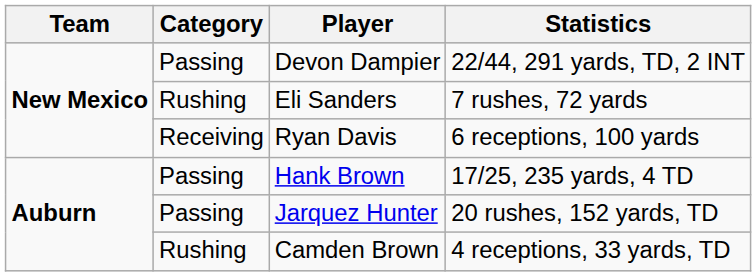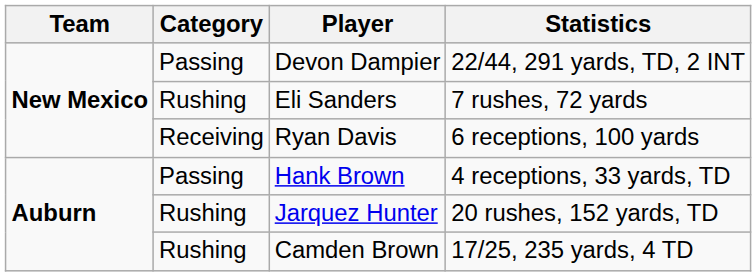Hank Brown | Statistics: 17/25, 235 yards, 4 TD -> 4 receptions, 33 yards, TD
Jarquez Hunter | Category: Passing -> Rushing
Camden Brown | Statistics: 4 receptions, 33 yards, TD -> 17/25, 235 yards, 4 TD
